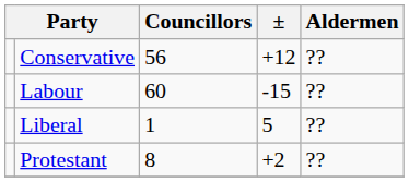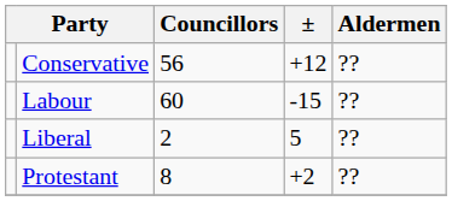Liberal | Councillors: 1 -> 2
